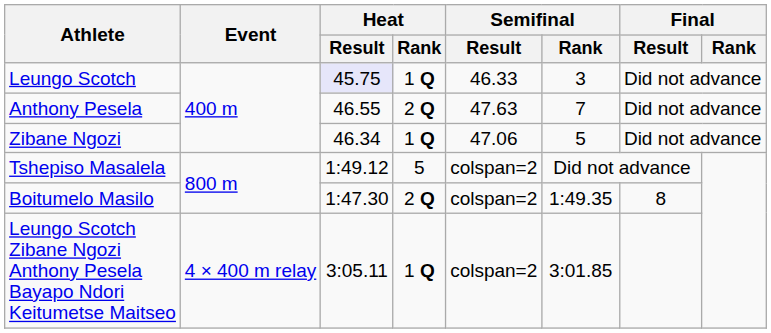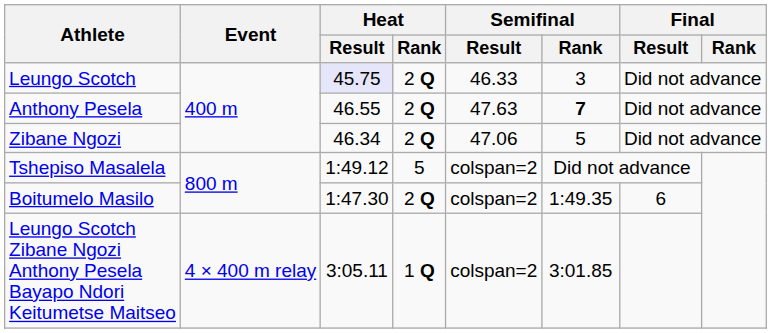Leungo Scotch | Heat / Rank: 1 Q -> 2 Q
Anthony Pesela | Semifinal / Rank: normal -> bold
Zibane Ngozi | Heat / Rank: 1 Q -> 2 Q
Boitumelo Masilo | Final / Result: 8 -> 6
